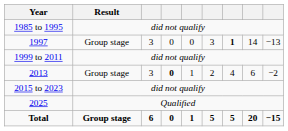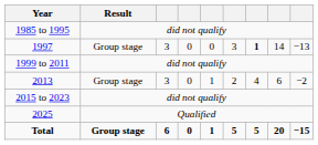2013 | column 4: bold -> normal
